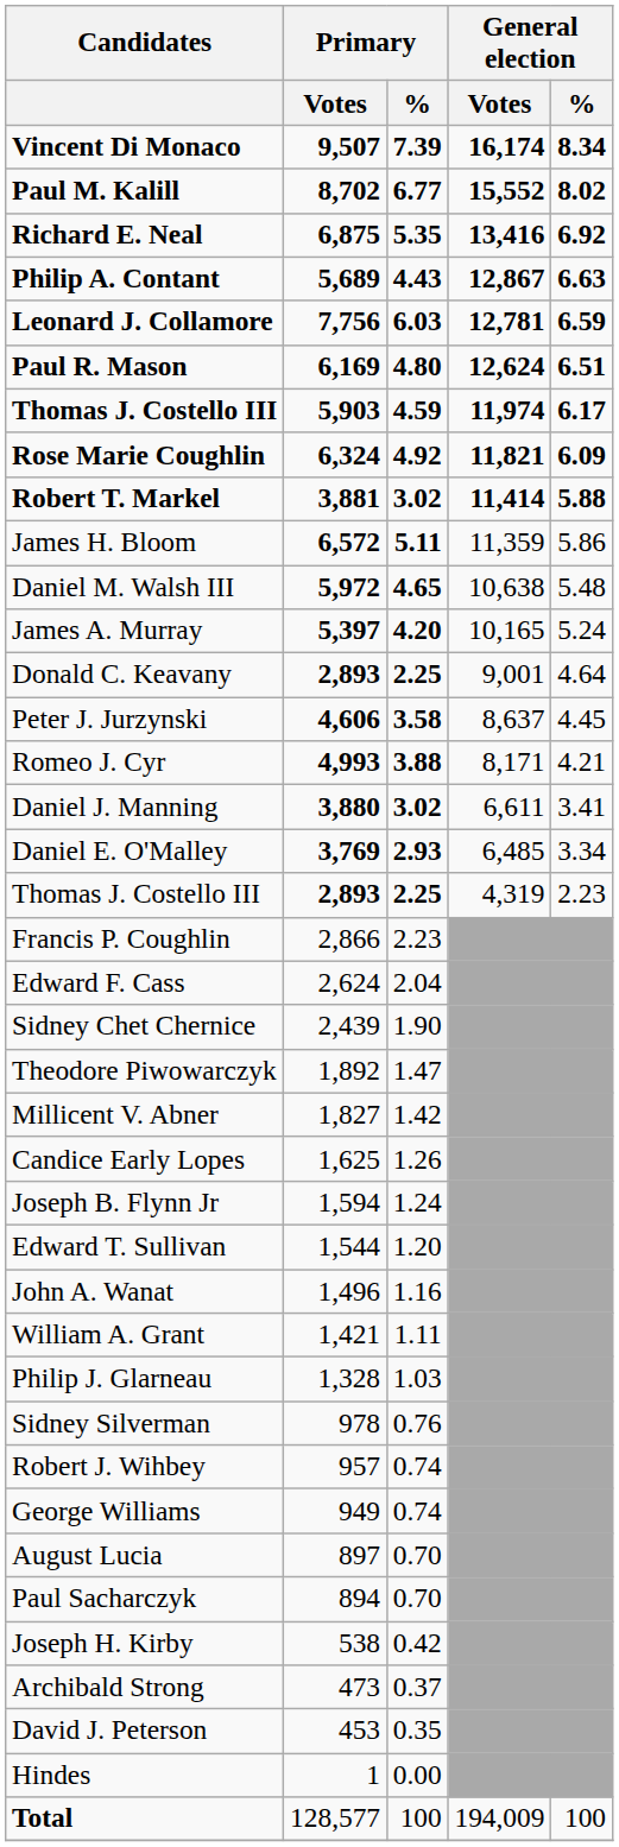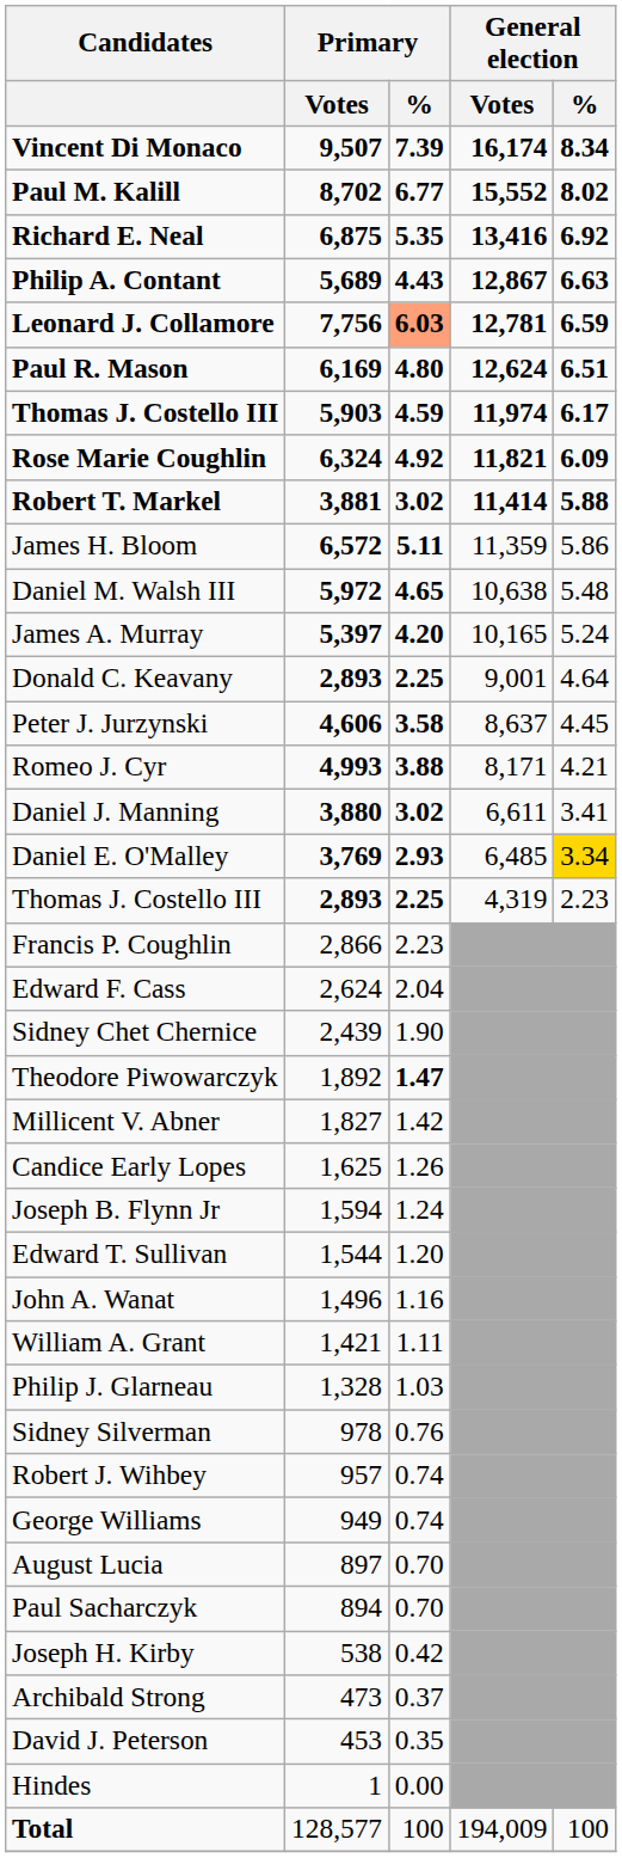Leonard J. Collamore | Primary / %: no background -> lightsalmon background
Daniel E. O'Malley | General election / %: no background -> gold background
Theodore Piwowarczyk | Primary / %: normal -> bold
